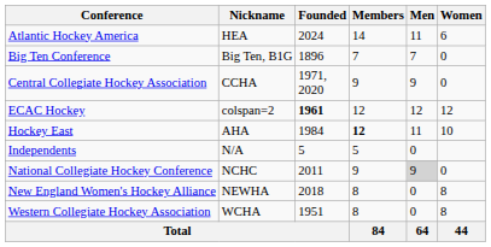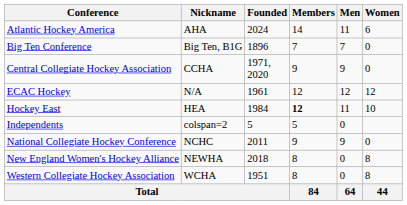Atlantic Hockey America | Nickname: HEA -> AHA
ECAC Hockey | Nickname: colspan=2 -> N/A
ECAC Hockey | Founded: bold -> normal
Hockey East | Nickname: AHA -> HEA
Independents | Nickname: N/A -> colspan=2
National Collegiate Hockey Conference | Men: lightgrey background -> no background
